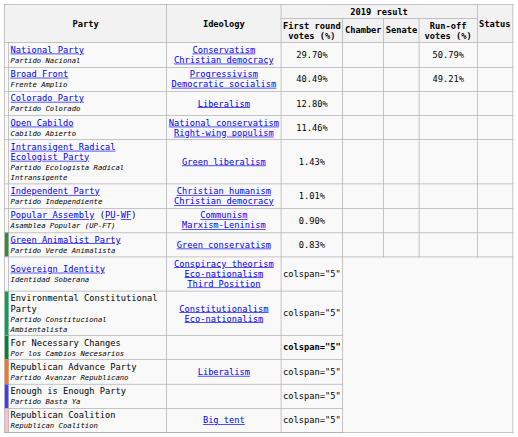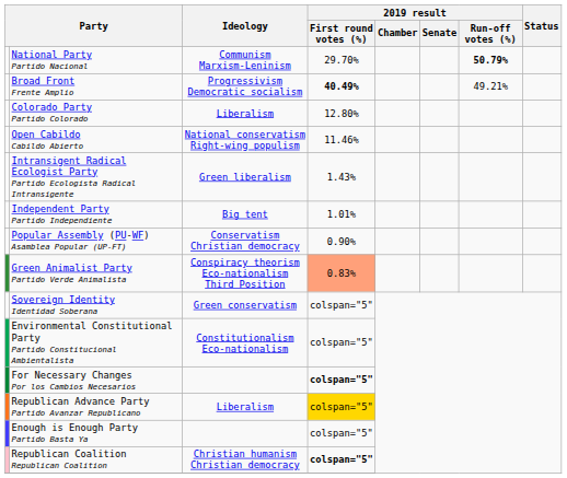National Party Partido Nacional | Ideology: Conservatism Christian democracy -> Communism Marxism-Leninism
National Party Partido Nacional | 2019 result / Run-off votes (%): normal -> bold
Broad Front Frente Amplio | 2019 result / First round votes (%): normal -> bold
Independent Party Partido Independiente | Ideology: Christian humanism Christian democracy -> Big tent
Popular Assembly (PU-WF) Asamblea Popular (UP-FT) | Ideology: Communism Marxism-Leninism -> Conservatism Christian democracy
Green Animalist Party Partido Verde Animalista | Ideology: Green conservatism -> Conspiracy theorism Eco-nationalism Third Position
Green Animalist Party Partido Verde Animalista | 2019 result / First round votes (%): no background -> lightsalmon background
Sovereign Identity Identidad Soberana | Ideology: Conspiracy theorism Eco-nationalism Third Position -> Green conservatism
Republican Advance Party Partido Avanzar Republicano | 2019 result / First round votes (%): no background -> gold background
Republican Coalition Republican Coalition | Ideology: Big tent -> Christian humanism Christian democracy
Republican Coalition Republican Coalition | 2019 result / First round votes (%): normal -> bold
